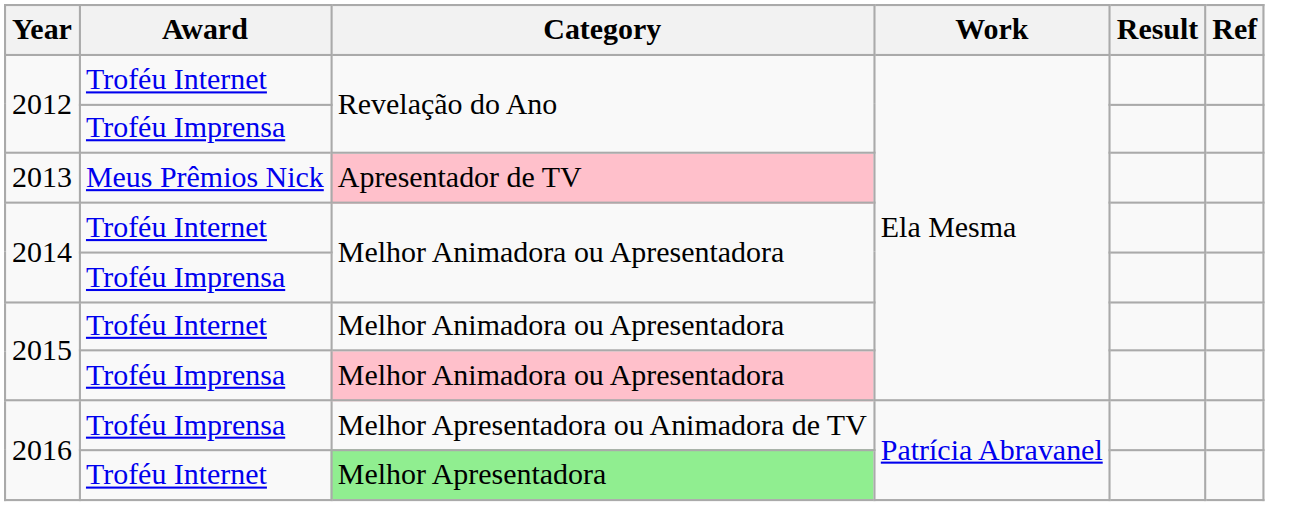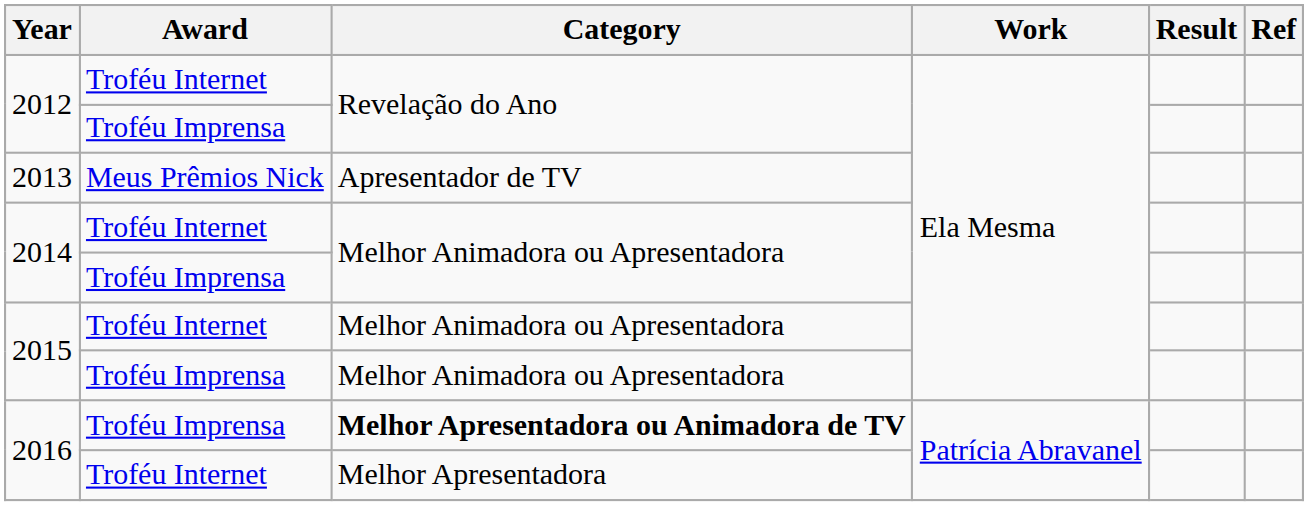2013 | Category: pink background -> no background
2015 / Troféu Imprensa | Category: pink background -> no background
2016 / Troféu Imprensa | Category: normal -> bold
2016 / Troféu Internet | Category: lightgreen background -> no background
